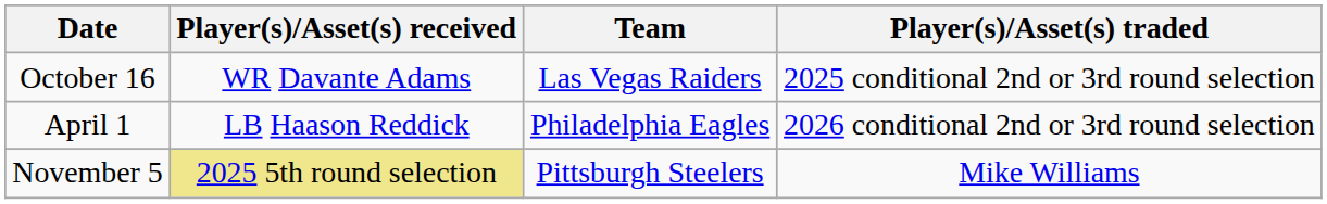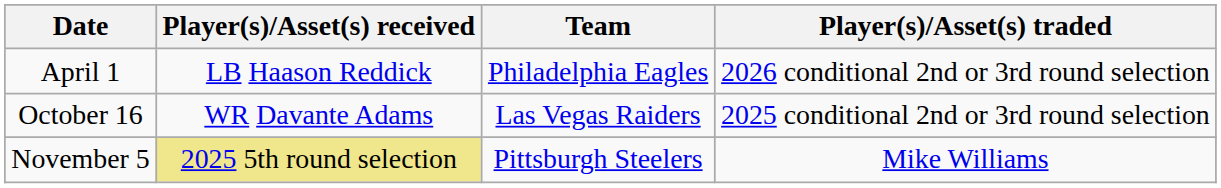rows swapped: April 1 <-> October 16
